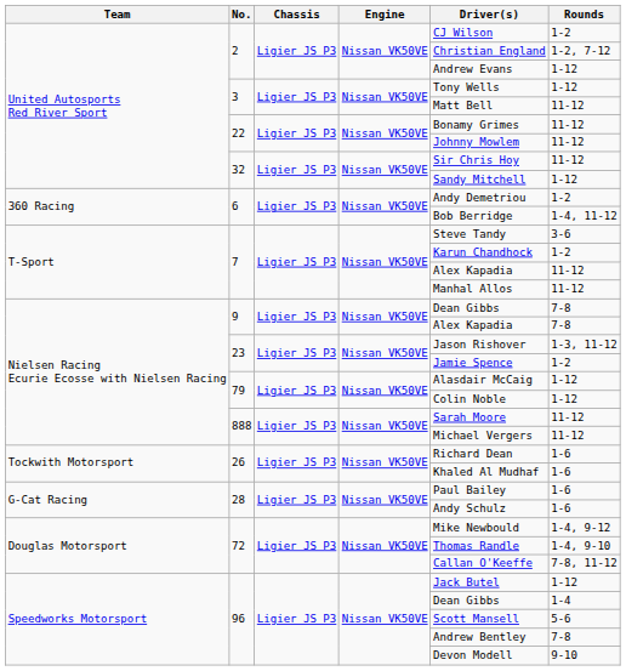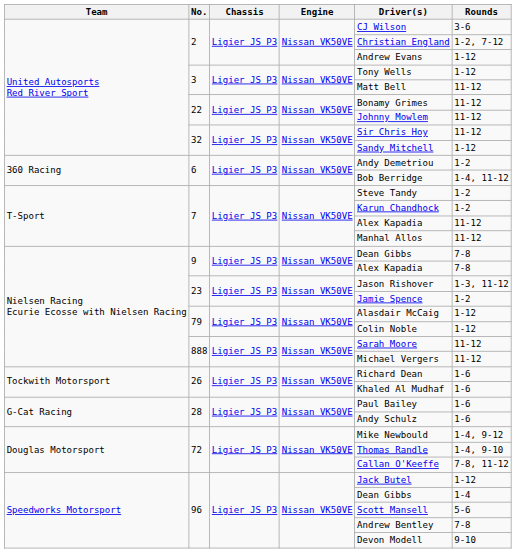row 2 | Rounds: 1-2 -> 3-6
row 13 | Rounds: 3-6 -> 1-2
